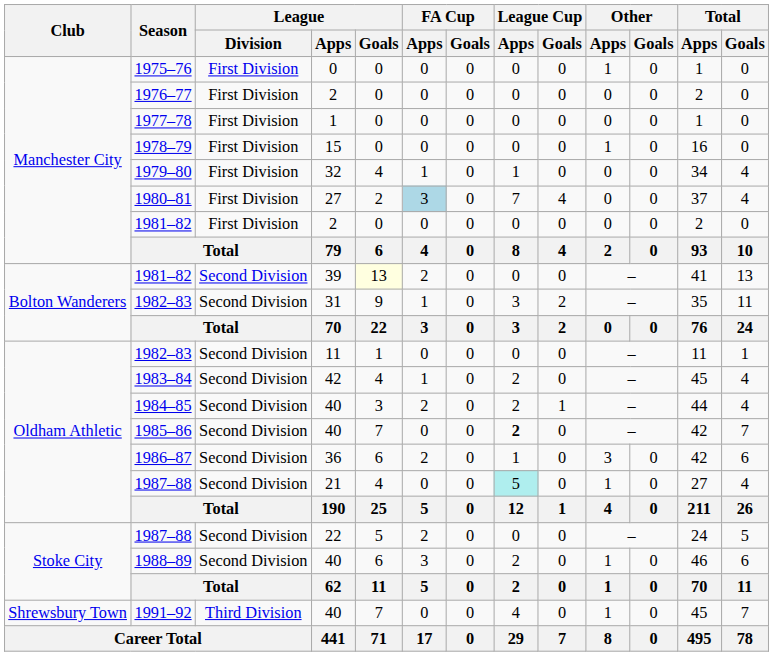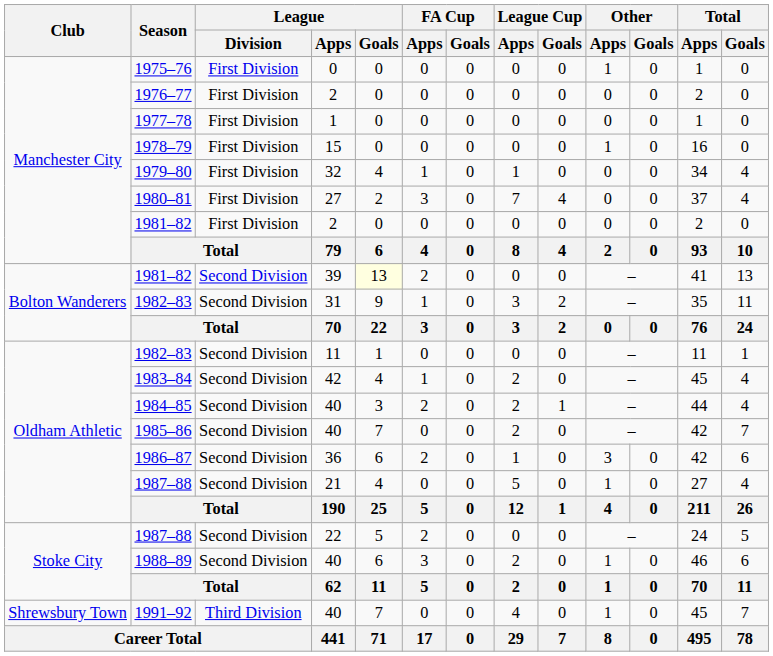1980–81 | FA Cup / Apps: lightblue background -> no background
1985–86 | League Cup / Apps: bold -> normal
1987–88 / 21 | League Cup / Apps: paleturquoise background -> no background
